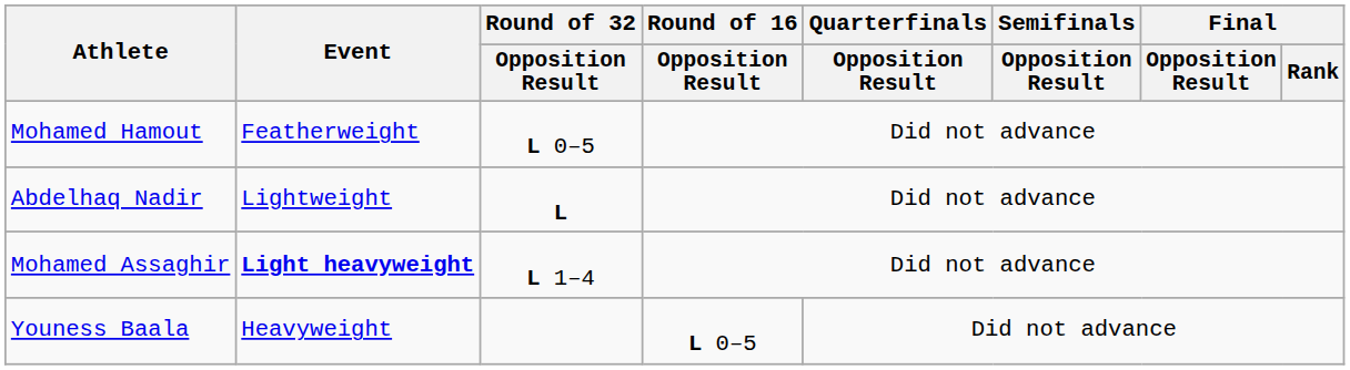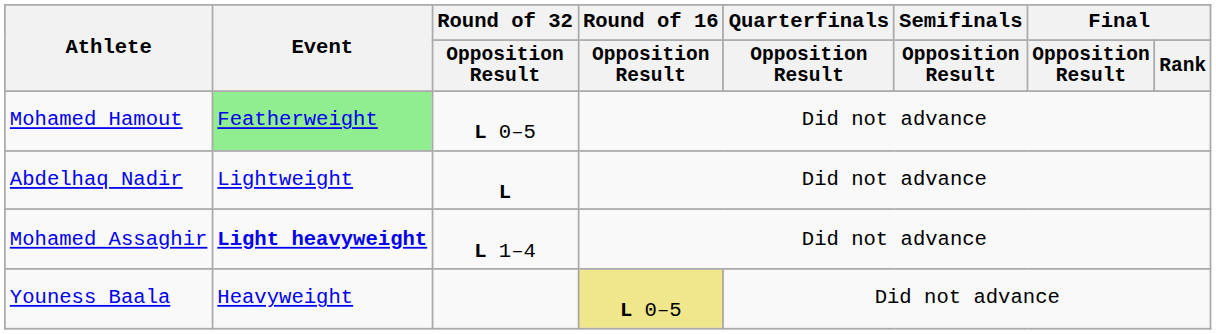Mohamed Hamout | Event: no background -> lightgreen background
Youness Baala | Round of 16 / Opposition Result: no background -> khaki background
